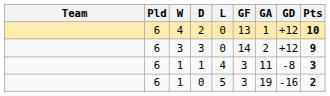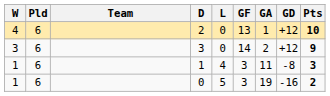columns swapped: Team <-> W
